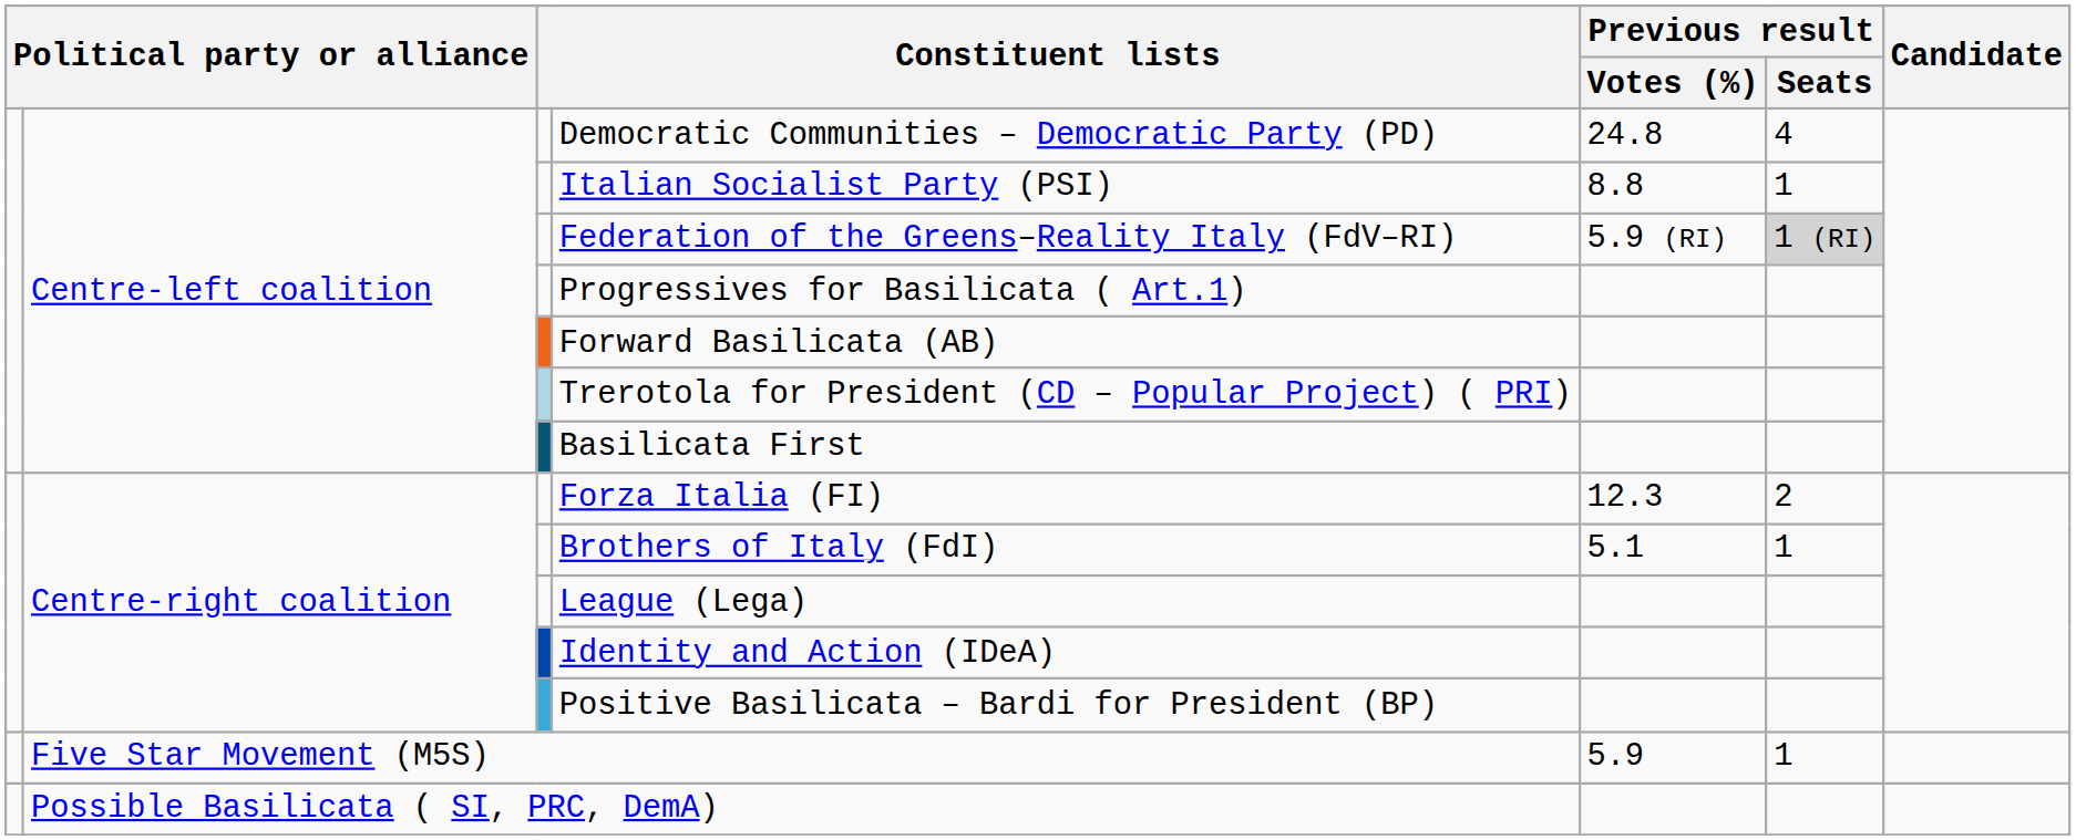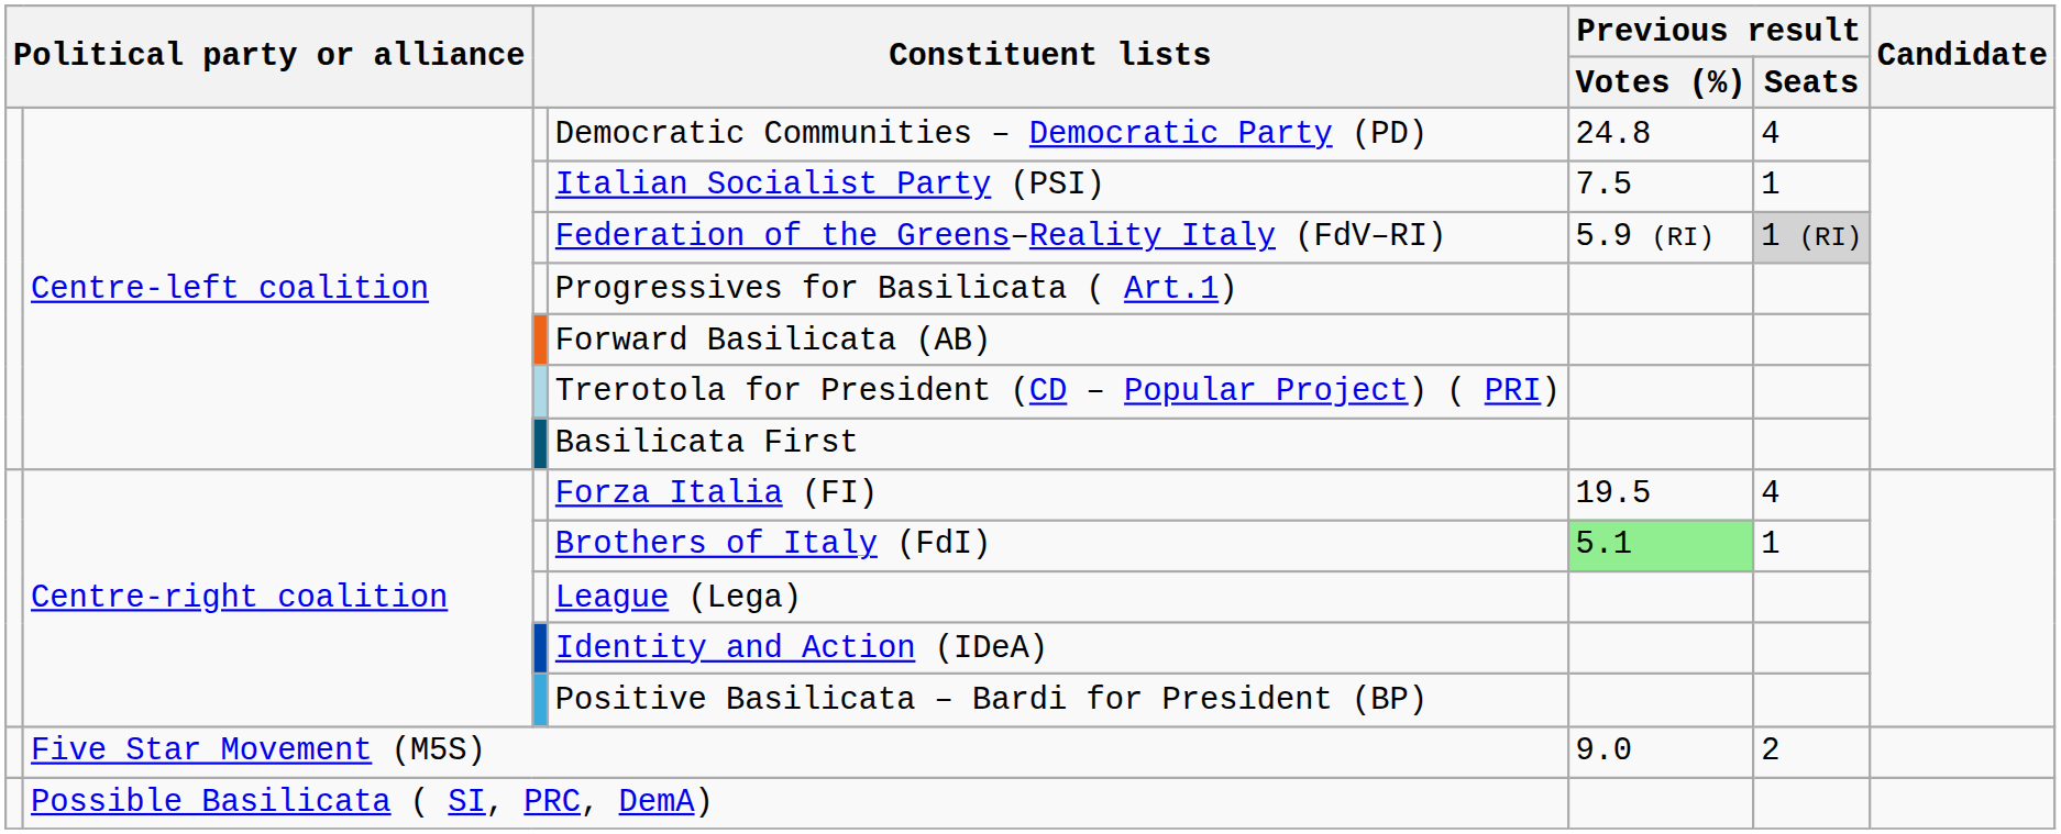Italian Socialist Party (PSI) | Previous result / Votes (%): 8.8 -> 7.5
Forza Italia (FI) | Previous result / Votes (%): 12.3 -> 19.5
Forza Italia (FI) | Previous result / Seats: 2 -> 4
Brothers of Italy (FdI) | Previous result / Votes (%): no background -> lightgreen background
Five Star Movement (M5S) | Previous result / Votes (%): 5.9 -> 9.0
Five Star Movement (M5S) | Previous result / Seats: 1 -> 2
